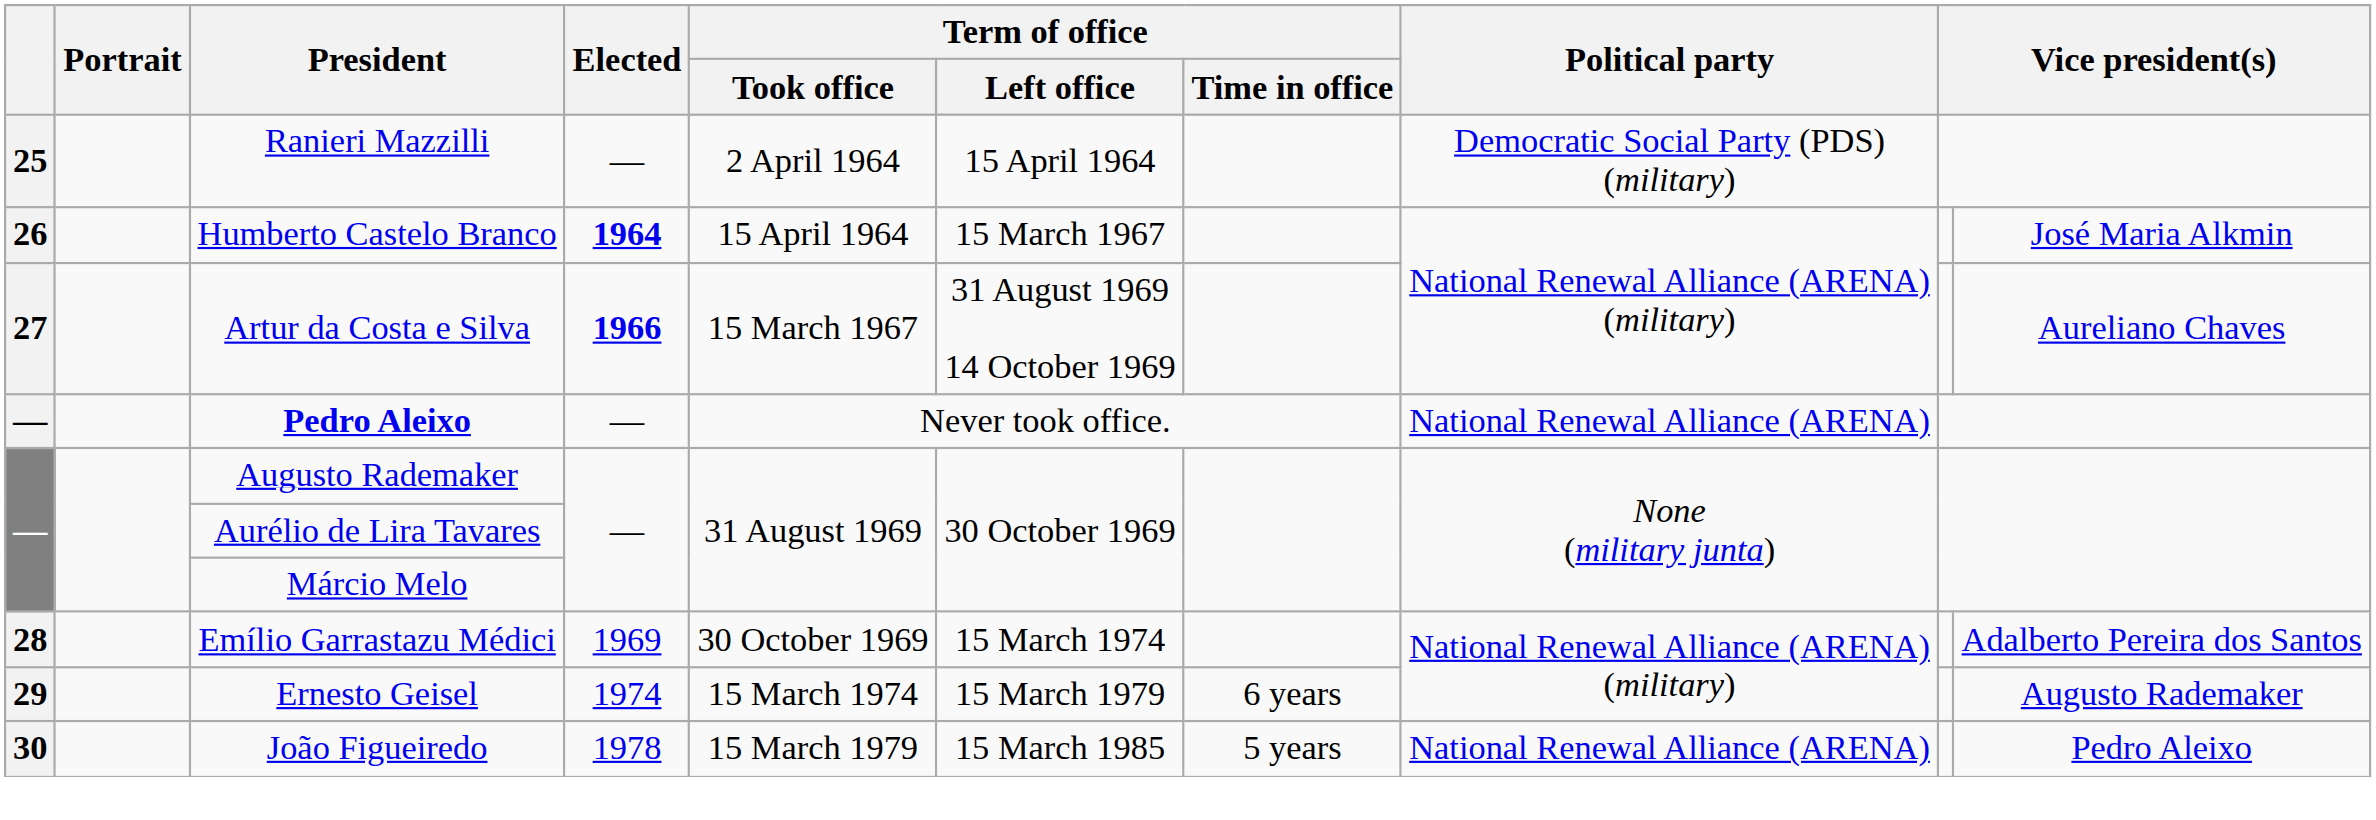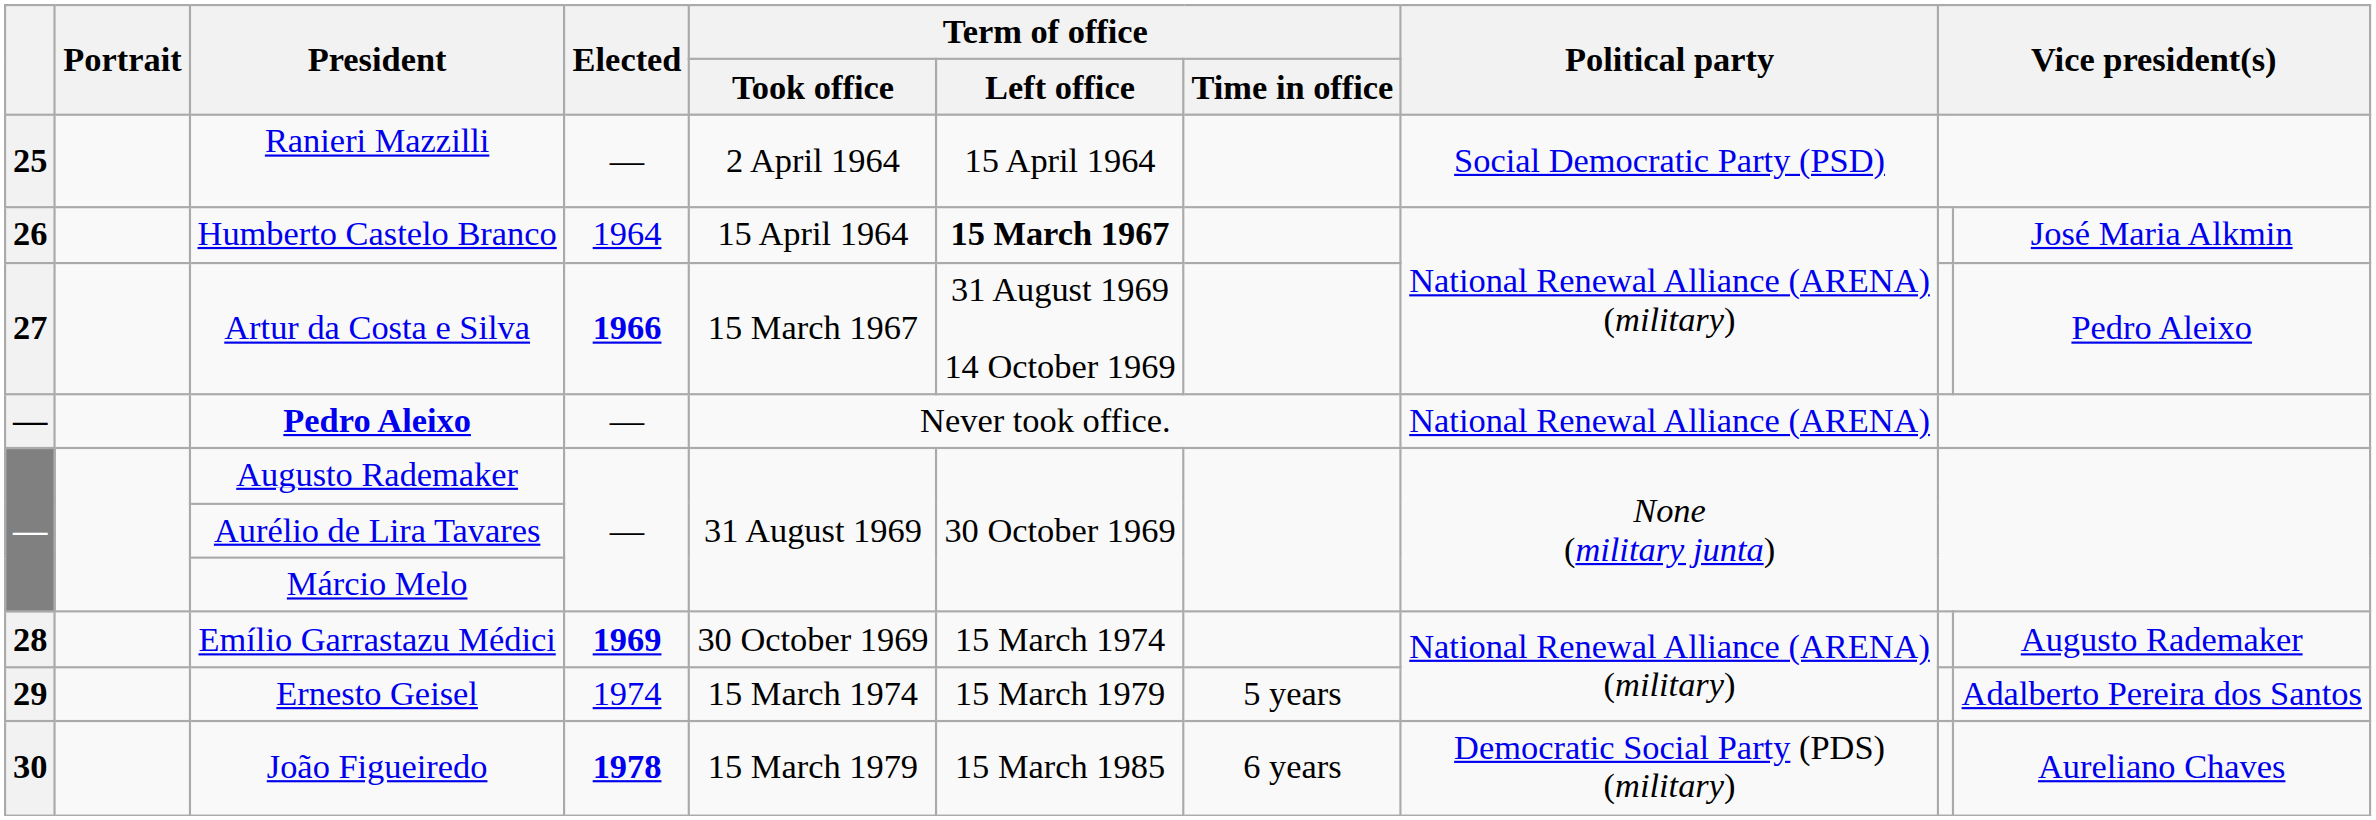Ranieri Mazzilli | Political party: Democratic Social Party (PDS) (military) -> Social Democratic Party (PSD)
Humberto Castelo Branco | Elected: bold -> normal
Humberto Castelo Branco | Term of office / Left office: normal -> bold
Artur da Costa e Silva | column 10: Aureliano Chaves -> Pedro Aleixo
Emílio Garrastazu Médici | Elected: normal -> bold
Emílio Garrastazu Médici | column 10: Adalberto Pereira dos Santos -> Augusto Rademaker
Ernesto Geisel | Term of office / Time in office: 6 years -> 5 years
Ernesto Geisel | column 10: Augusto Rademaker -> Adalberto Pereira dos Santos
João Figueiredo | Elected: normal -> bold
João Figueiredo | Term of office / Time in office: 5 years -> 6 years
João Figueiredo | Political party: National Renewal Alliance (ARENA) -> Democratic Social Party (PDS) (military)
João Figueiredo | column 10: Pedro Aleixo -> Aureliano Chaves
